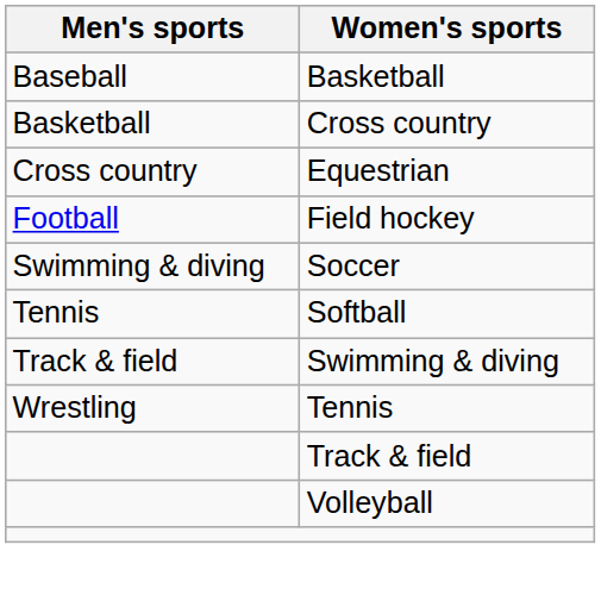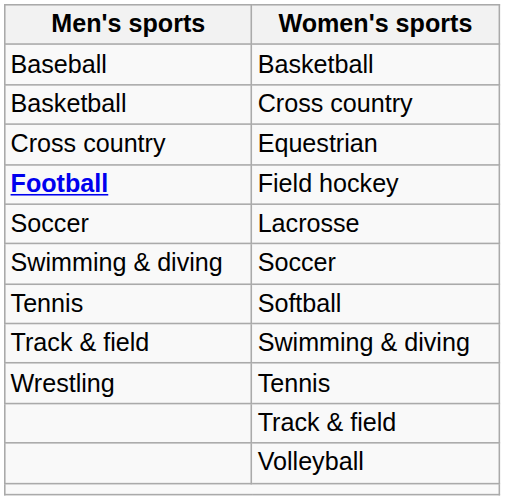Field hockey | Men's sports: normal -> bold
+ row: Soccer | Lacrosse
